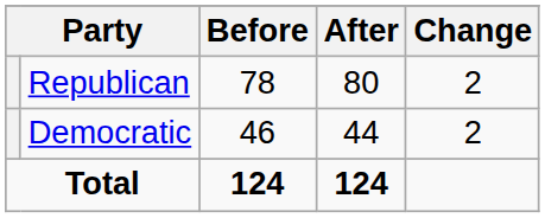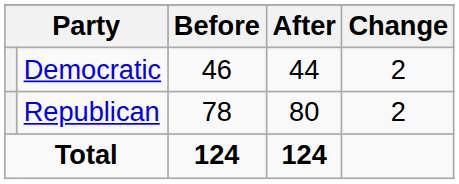rows swapped: Republican <-> Democratic
